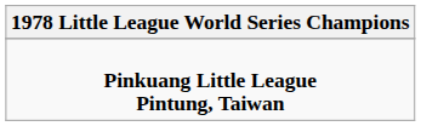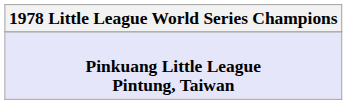row 2 | column 1: no background -> lavender background
